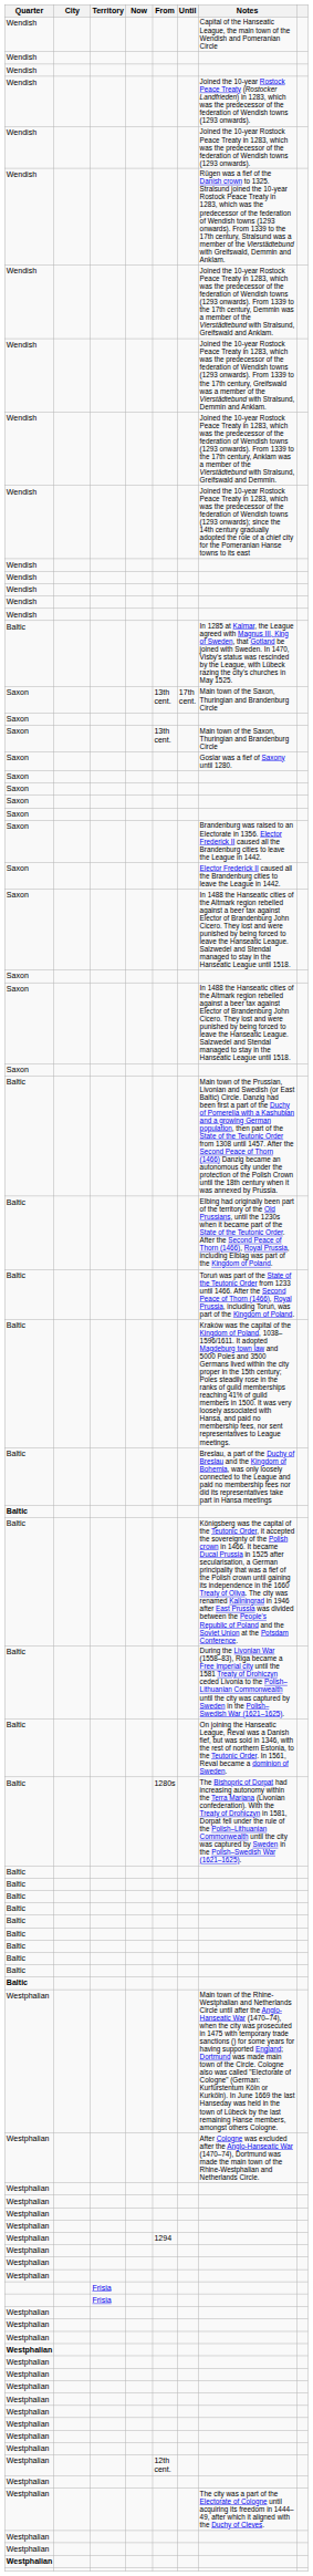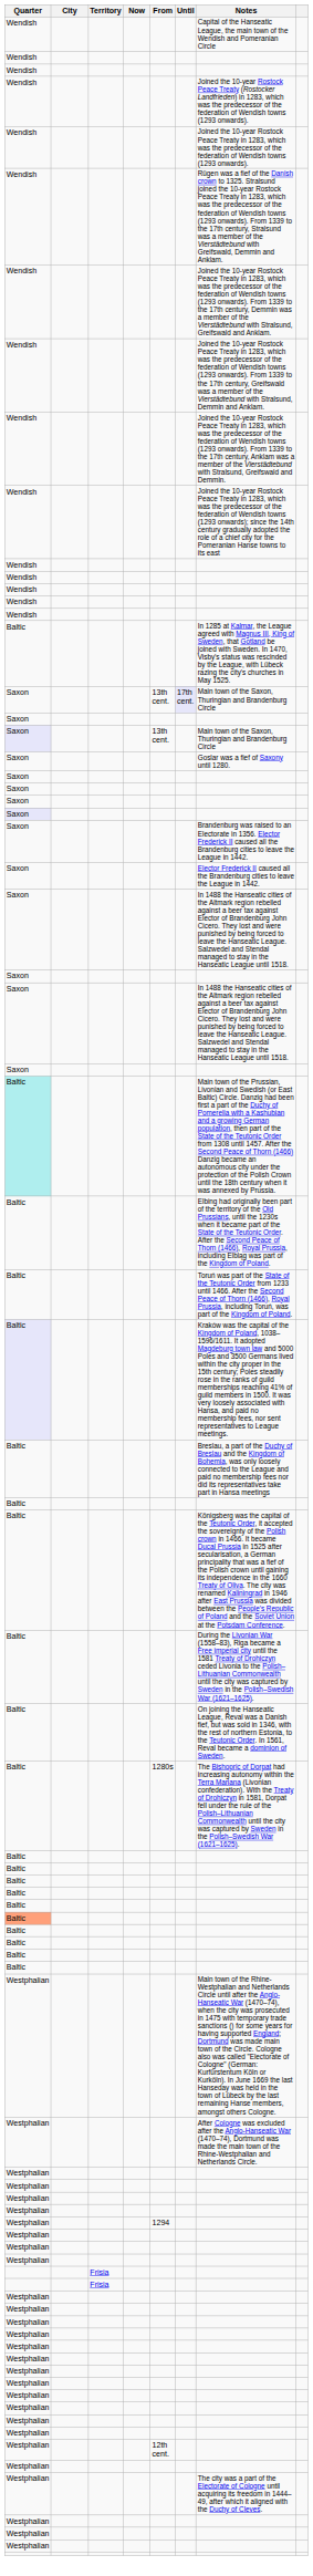row 18 | Until: no background -> lavender background
row 20 | Quarter: no background -> lavender background
row 25 | Quarter: no background -> lavender background
row 32 | Quarter: no background -> paleturquoise background
row 35 | Quarter: no background -> lavender background
row 37 | Quarter: bold -> normal
row 47 | Quarter: no background -> lightsalmon background
row 51 | Quarter: bold -> normal
row 67 | Quarter: bold -> normal
row 81 | Quarter: bold -> normal
